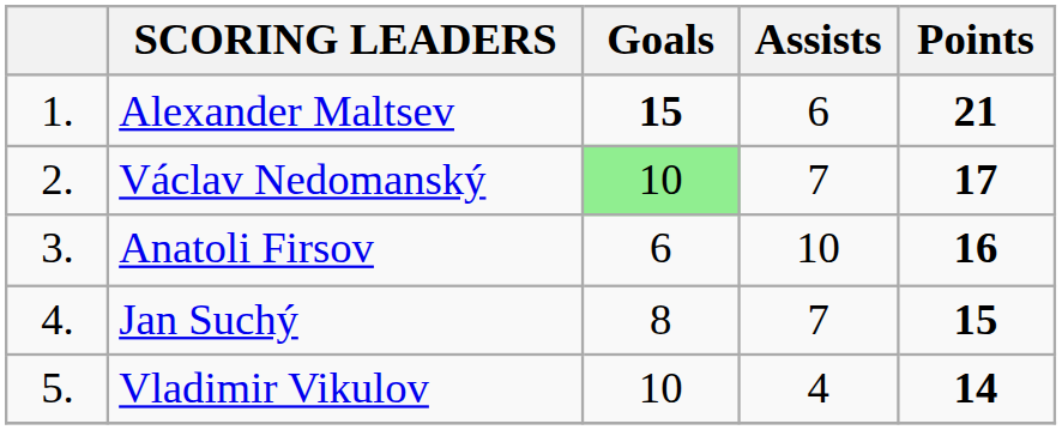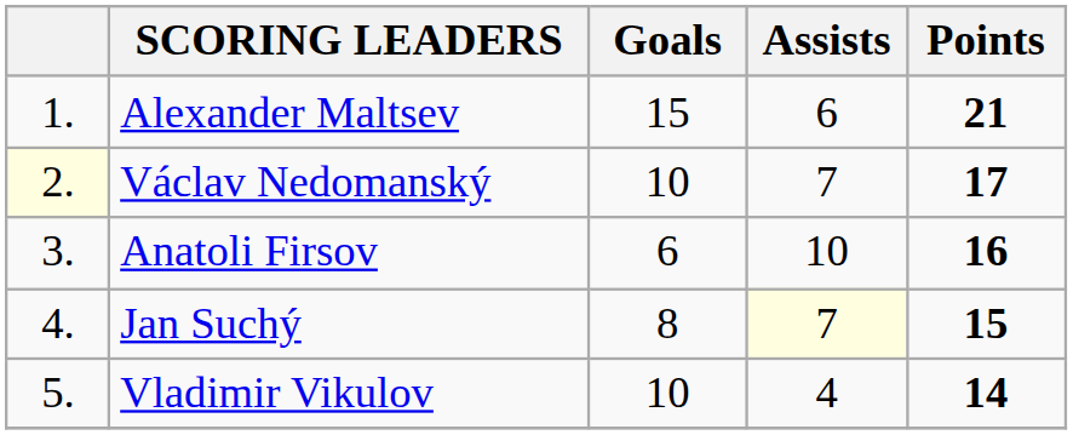Alexander Maltsev | Goals: bold -> normal
Václav Nedomanský | column 1: no background -> lightyellow background
Václav Nedomanský | Goals: lightgreen background -> no background
Jan Suchý | Assists: no background -> lightyellow background
